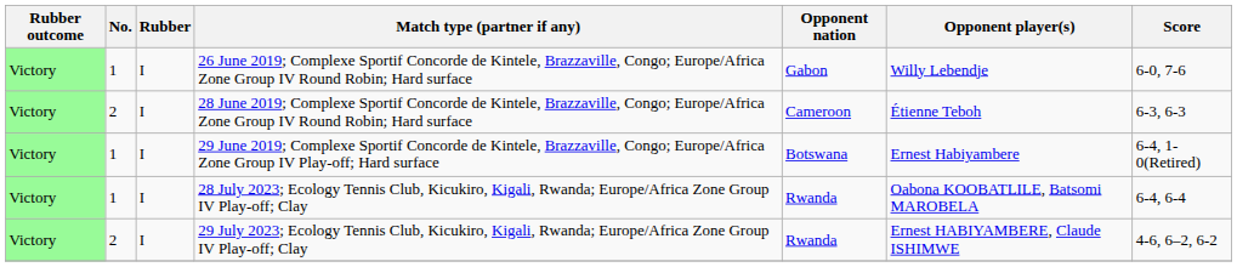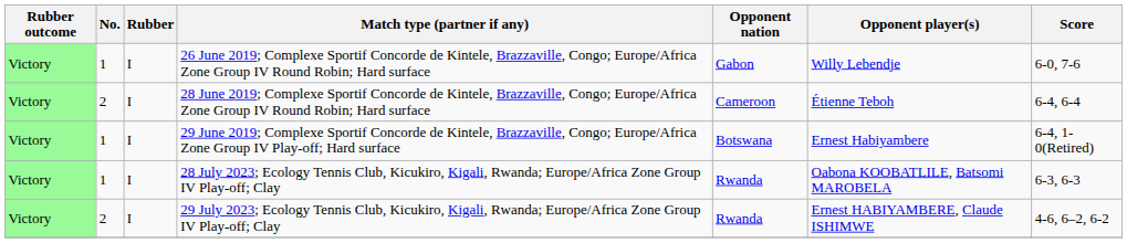row 3 | Score: 6-3, 6-3 -> 6-4, 6-4
row 5 | Score: 6-4, 6-4 -> 6-3, 6-3
